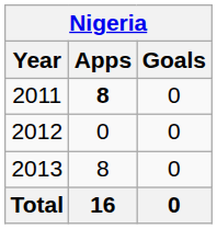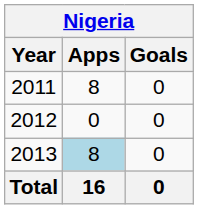2011 | Apps: bold -> normal
2013 | Apps: no background -> lightblue background
